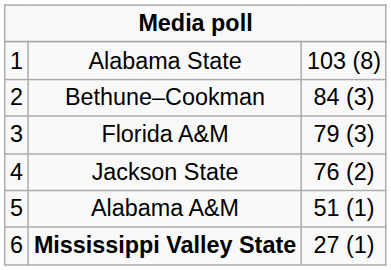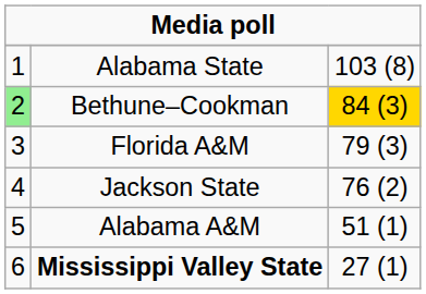Bethune–Cookman | column 1: no background -> lightgreen background
Bethune–Cookman | column 3: no background -> gold background
